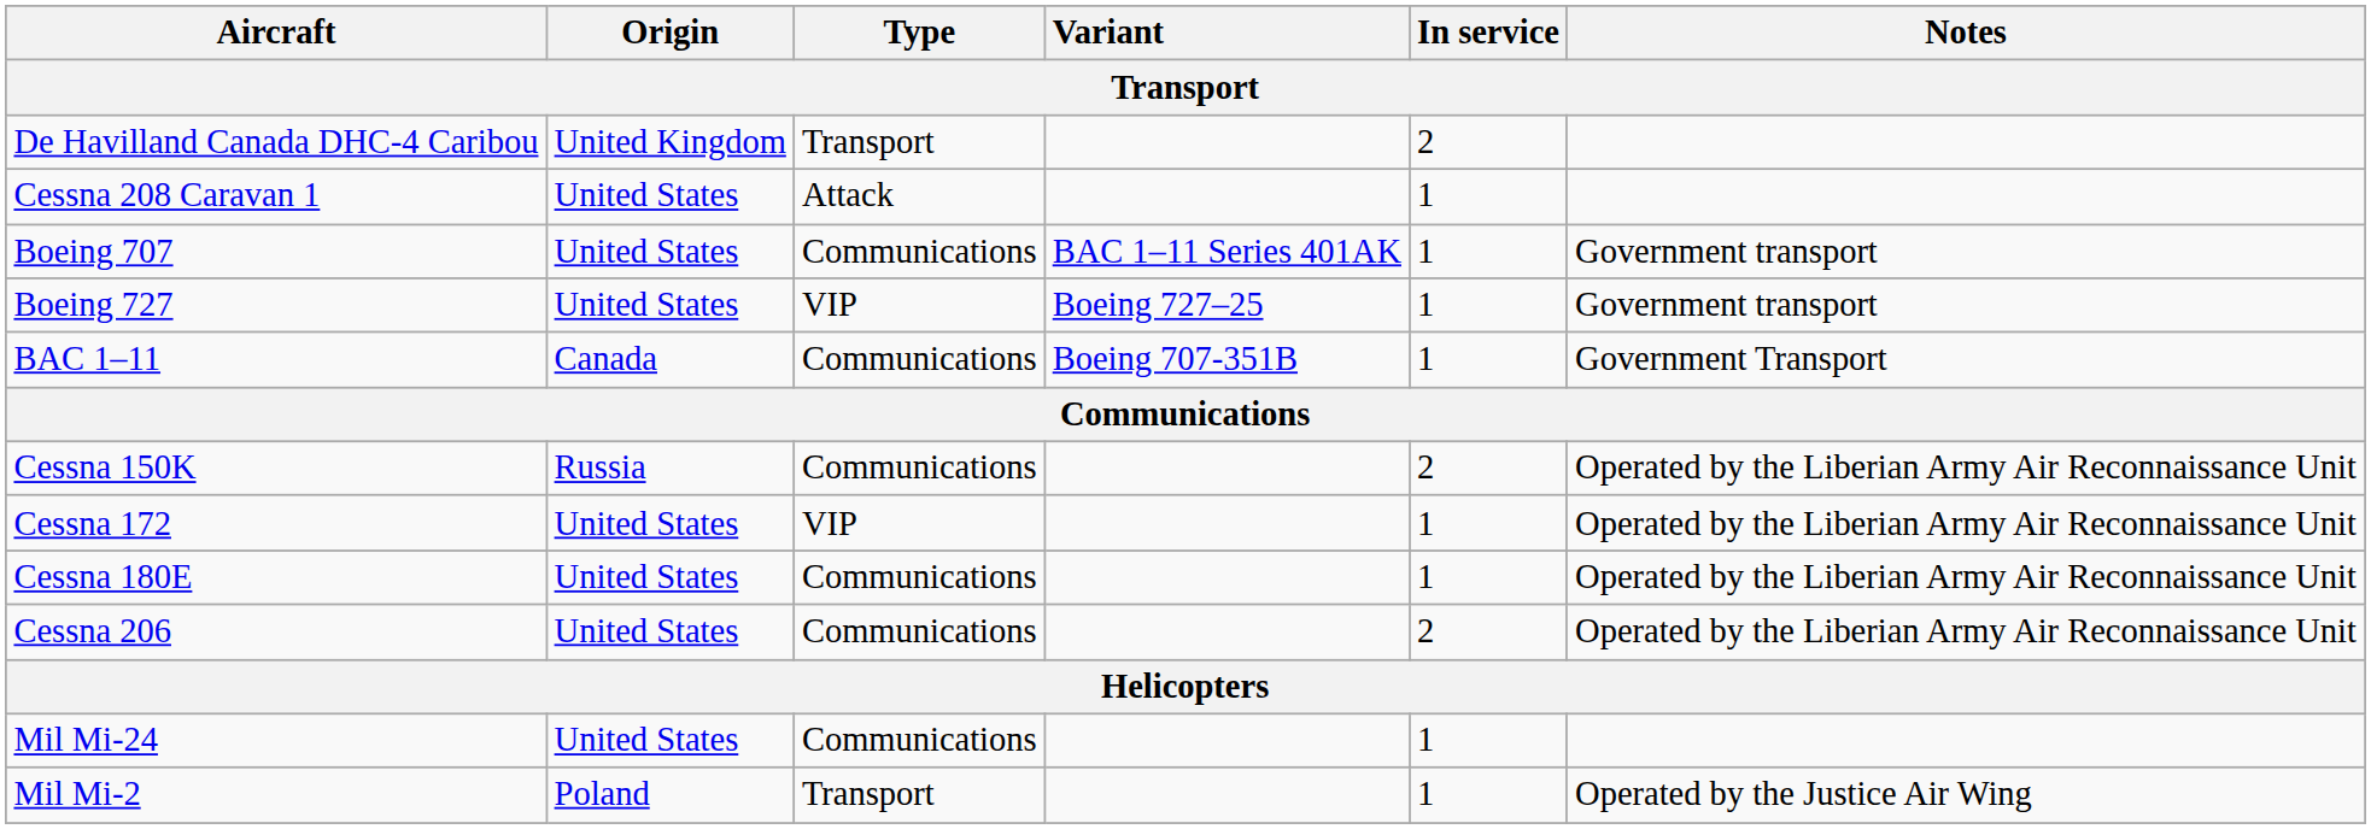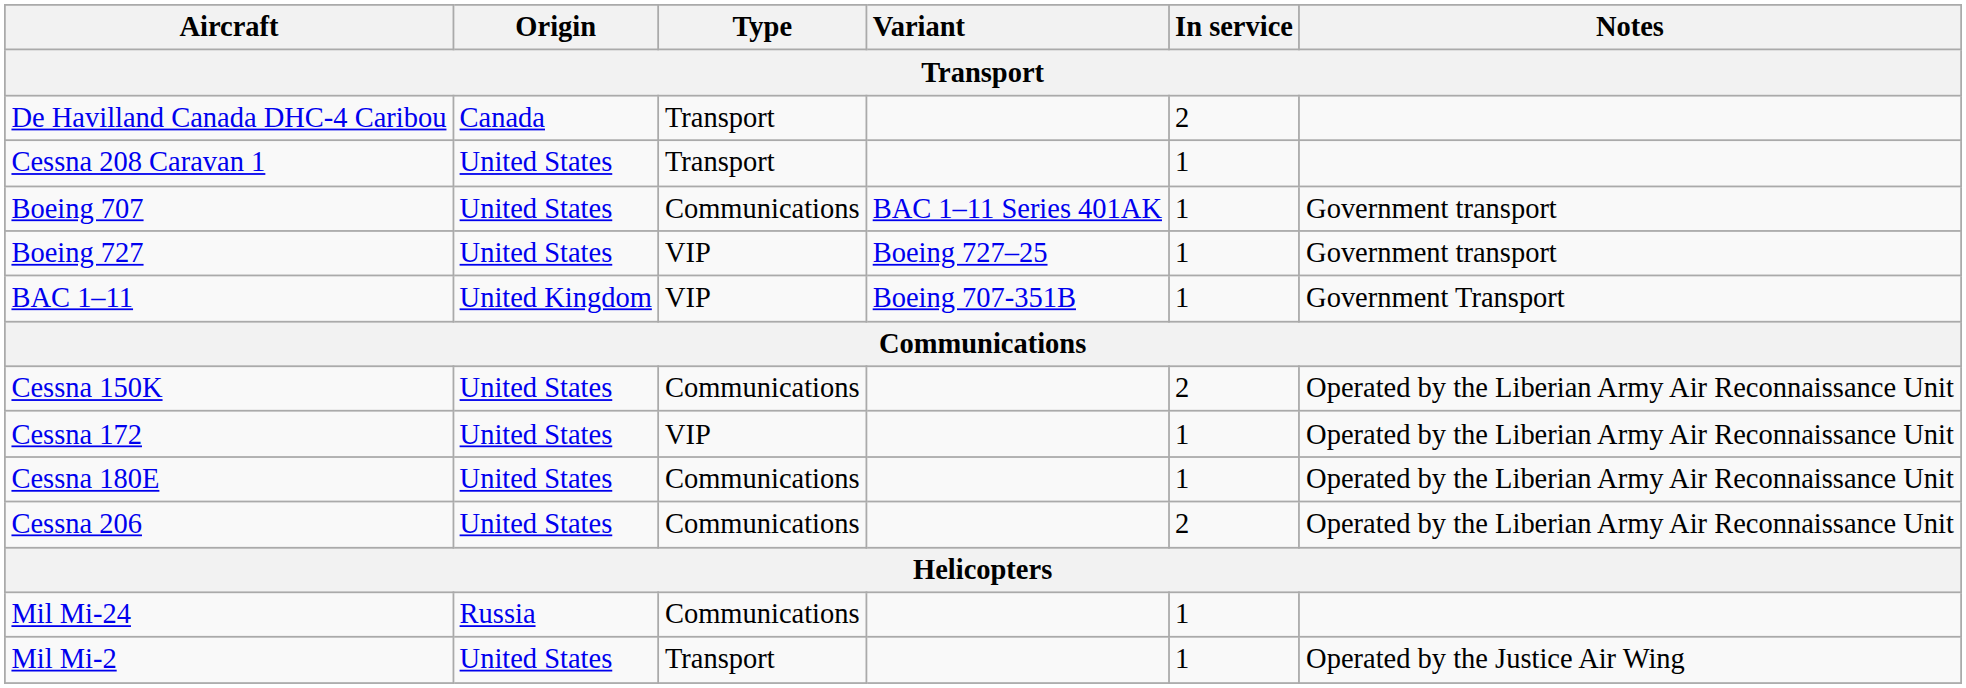De Havilland Canada DHC-4 Caribou | Origin: United Kingdom -> Canada
Cessna 208 Caravan 1 | Type: Attack -> Transport
BAC 1–11 | Origin: Canada -> United Kingdom
BAC 1–11 | Type: Communications -> VIP
Cessna 150K | Origin: Russia -> United States
Mil Mi-24 | Origin: United States -> Russia
Mil Mi-2 | Origin: Poland -> United States
